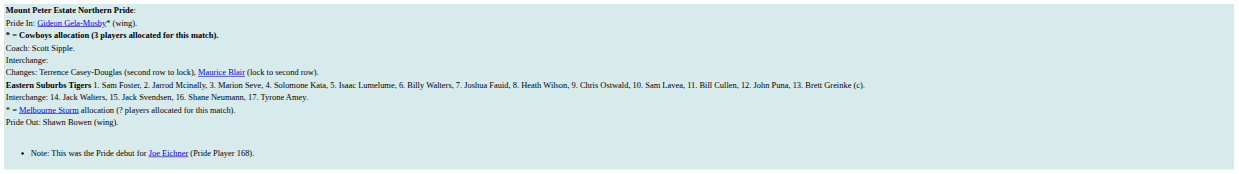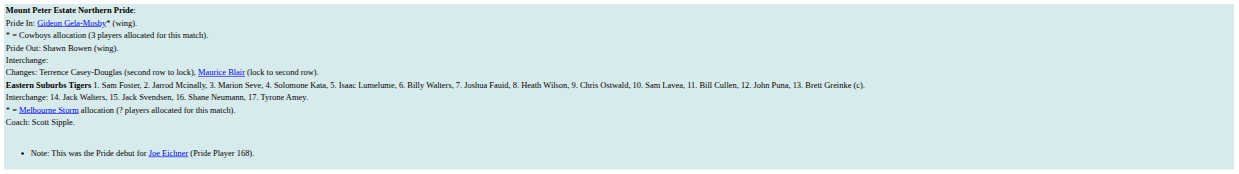row 3 | column 1: bold -> normal
row 4 | column 1: Coach: Scott Sipple. -> Pride Out: Shawn Bowen (wing).
row 10 | column 1: Pride Out: Shawn Bowen (wing). -> Coach: Scott Sipple.
